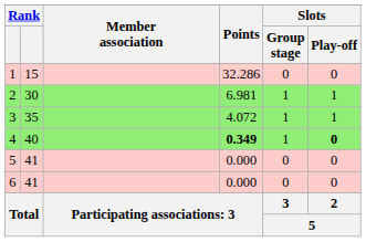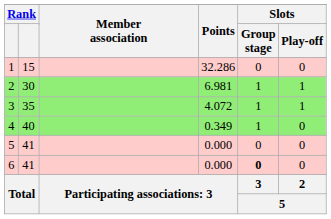4 | Points: bold -> normal
4 | Slots / Play-off: bold -> normal
6 | Slots / Group stage: normal -> bold
